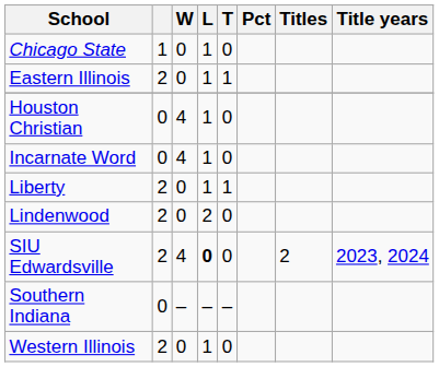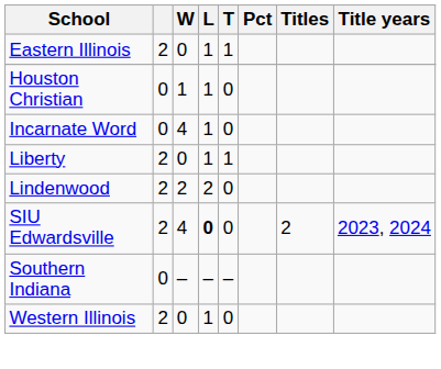- row: Chicago State | 1 | 0 | 1 | 0
Houston Christian | W: 4 -> 1
Lindenwood | W: 0 -> 2
